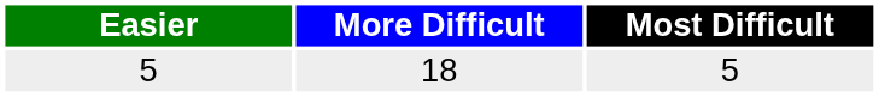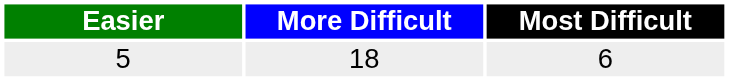row 2 | Most Difficult: 5 -> 6
